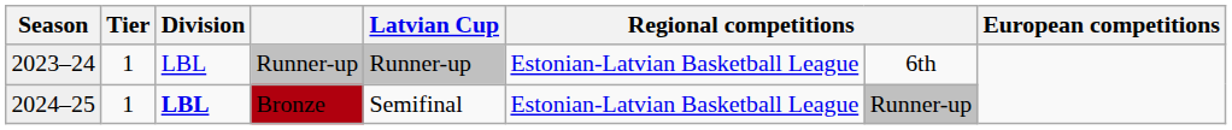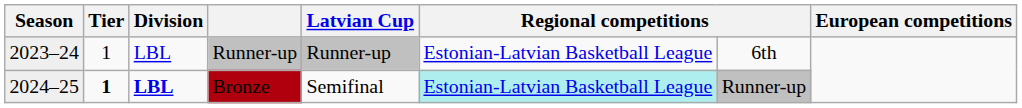Bronze | Tier: normal -> bold
Bronze | column 6: no background -> paleturquoise background
